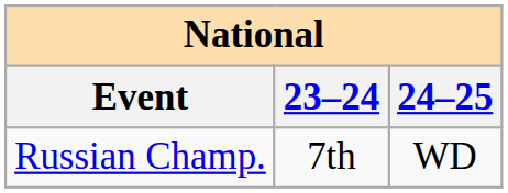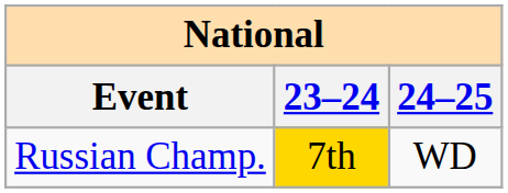Russian Champ. | 23–24: no background -> gold background
